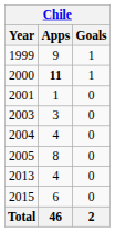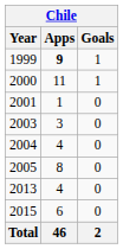1999 | Apps: normal -> bold
2000 | Apps: bold -> normal
